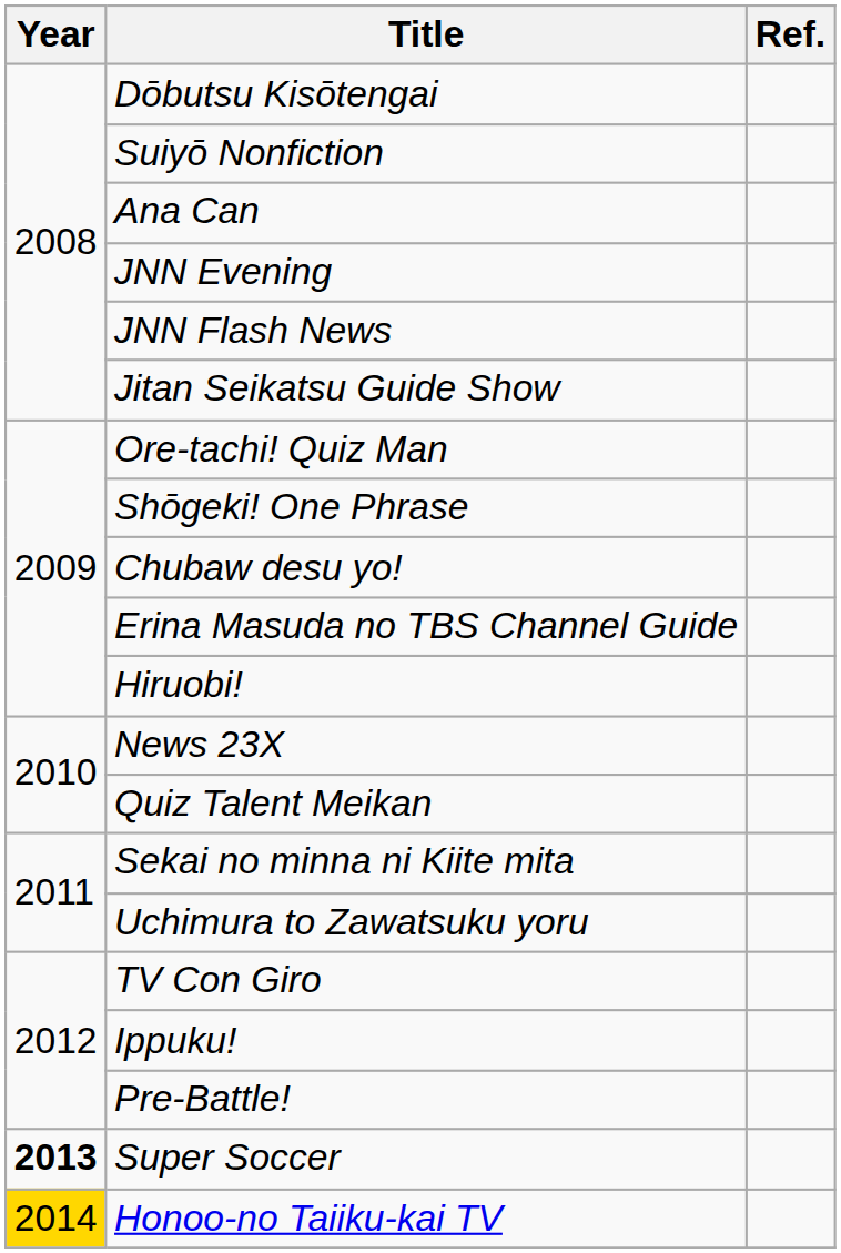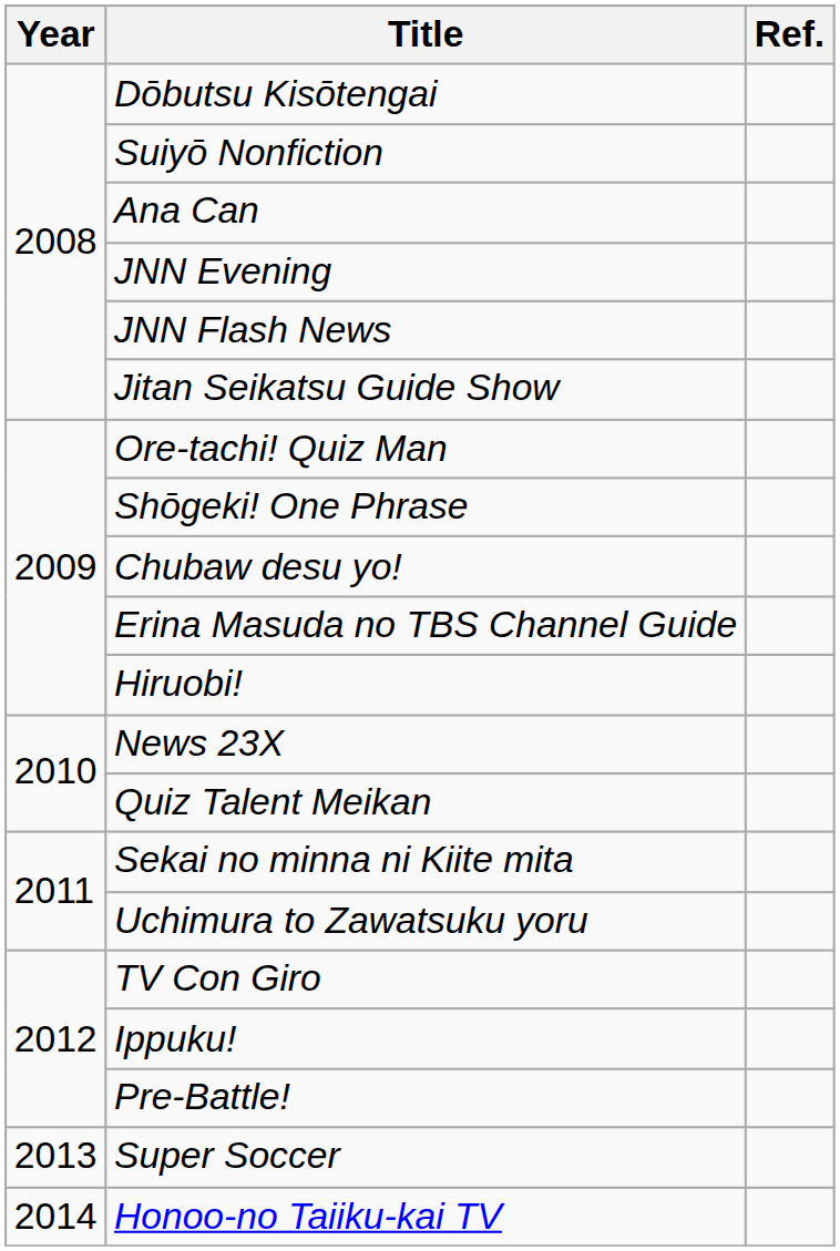Super Soccer | Year: bold -> normal
Honoo-no Taiiku-kai TV | Year: gold background -> no background
